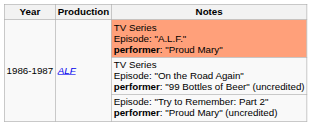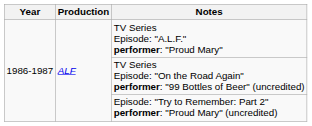TV Series Episode: "A.L.F." performer: "Proud Mary" | Notes: lightsalmon background -> no background
